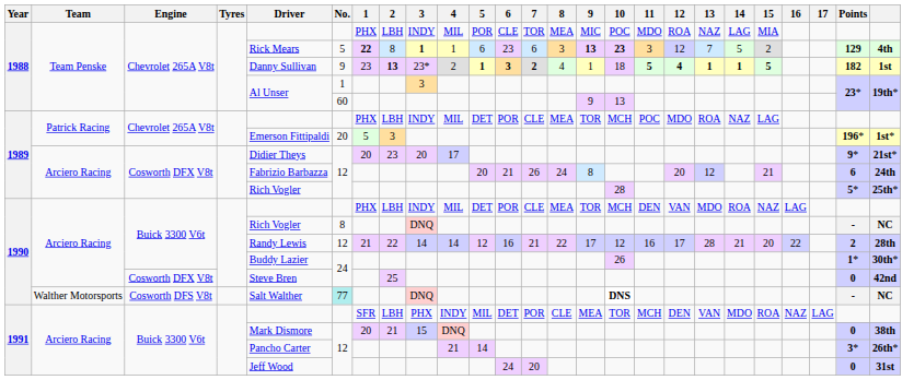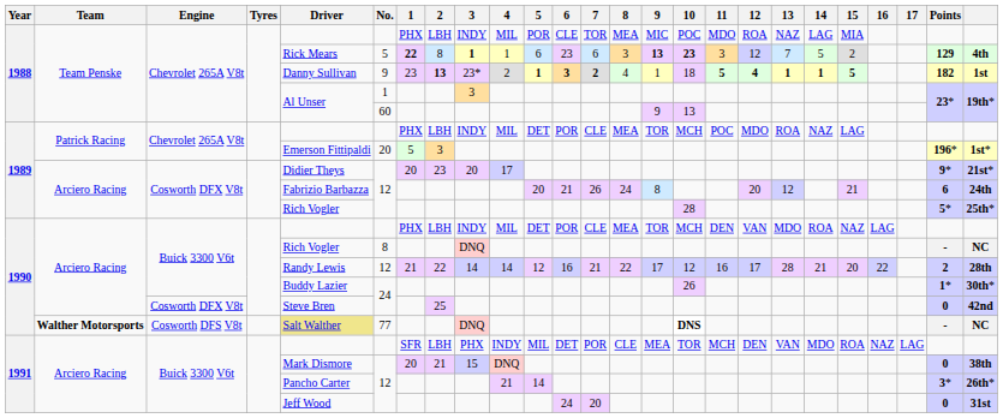1990 / Cosworth DFS V8t | Team: normal -> bold
1990 / Cosworth DFS V8t | Driver: no background -> khaki background
1990 / Cosworth DFS V8t | No.: paleturquoise background -> no background
